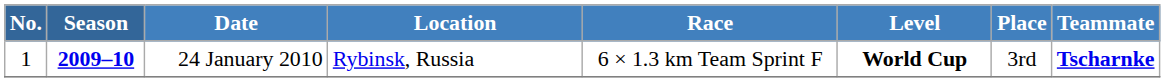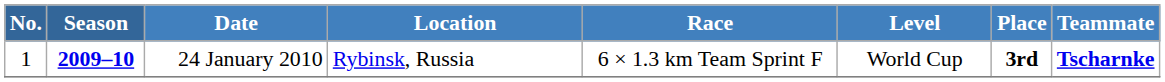24 January 2010 | Level: bold -> normal
24 January 2010 | Place: normal -> bold
